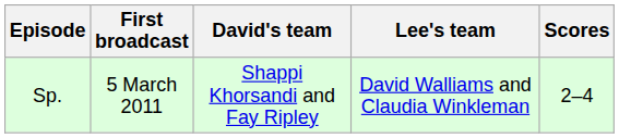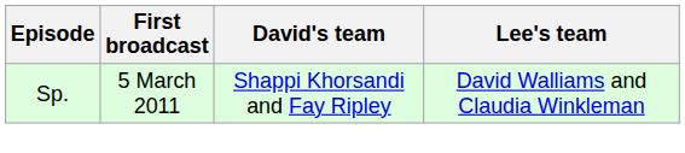- column: Scores | 2–4
